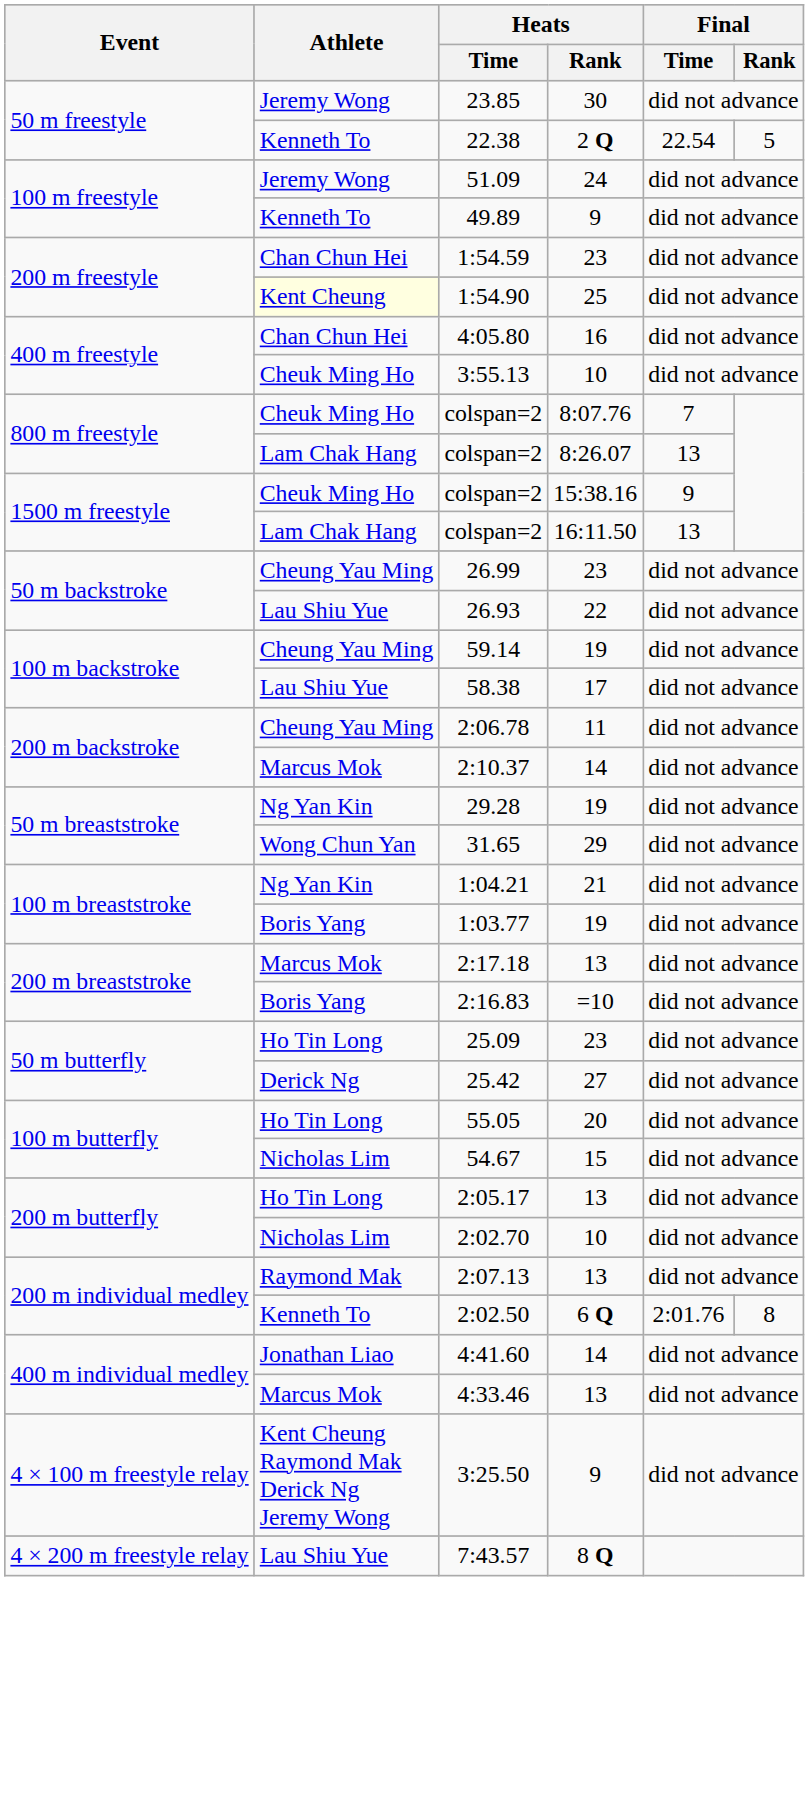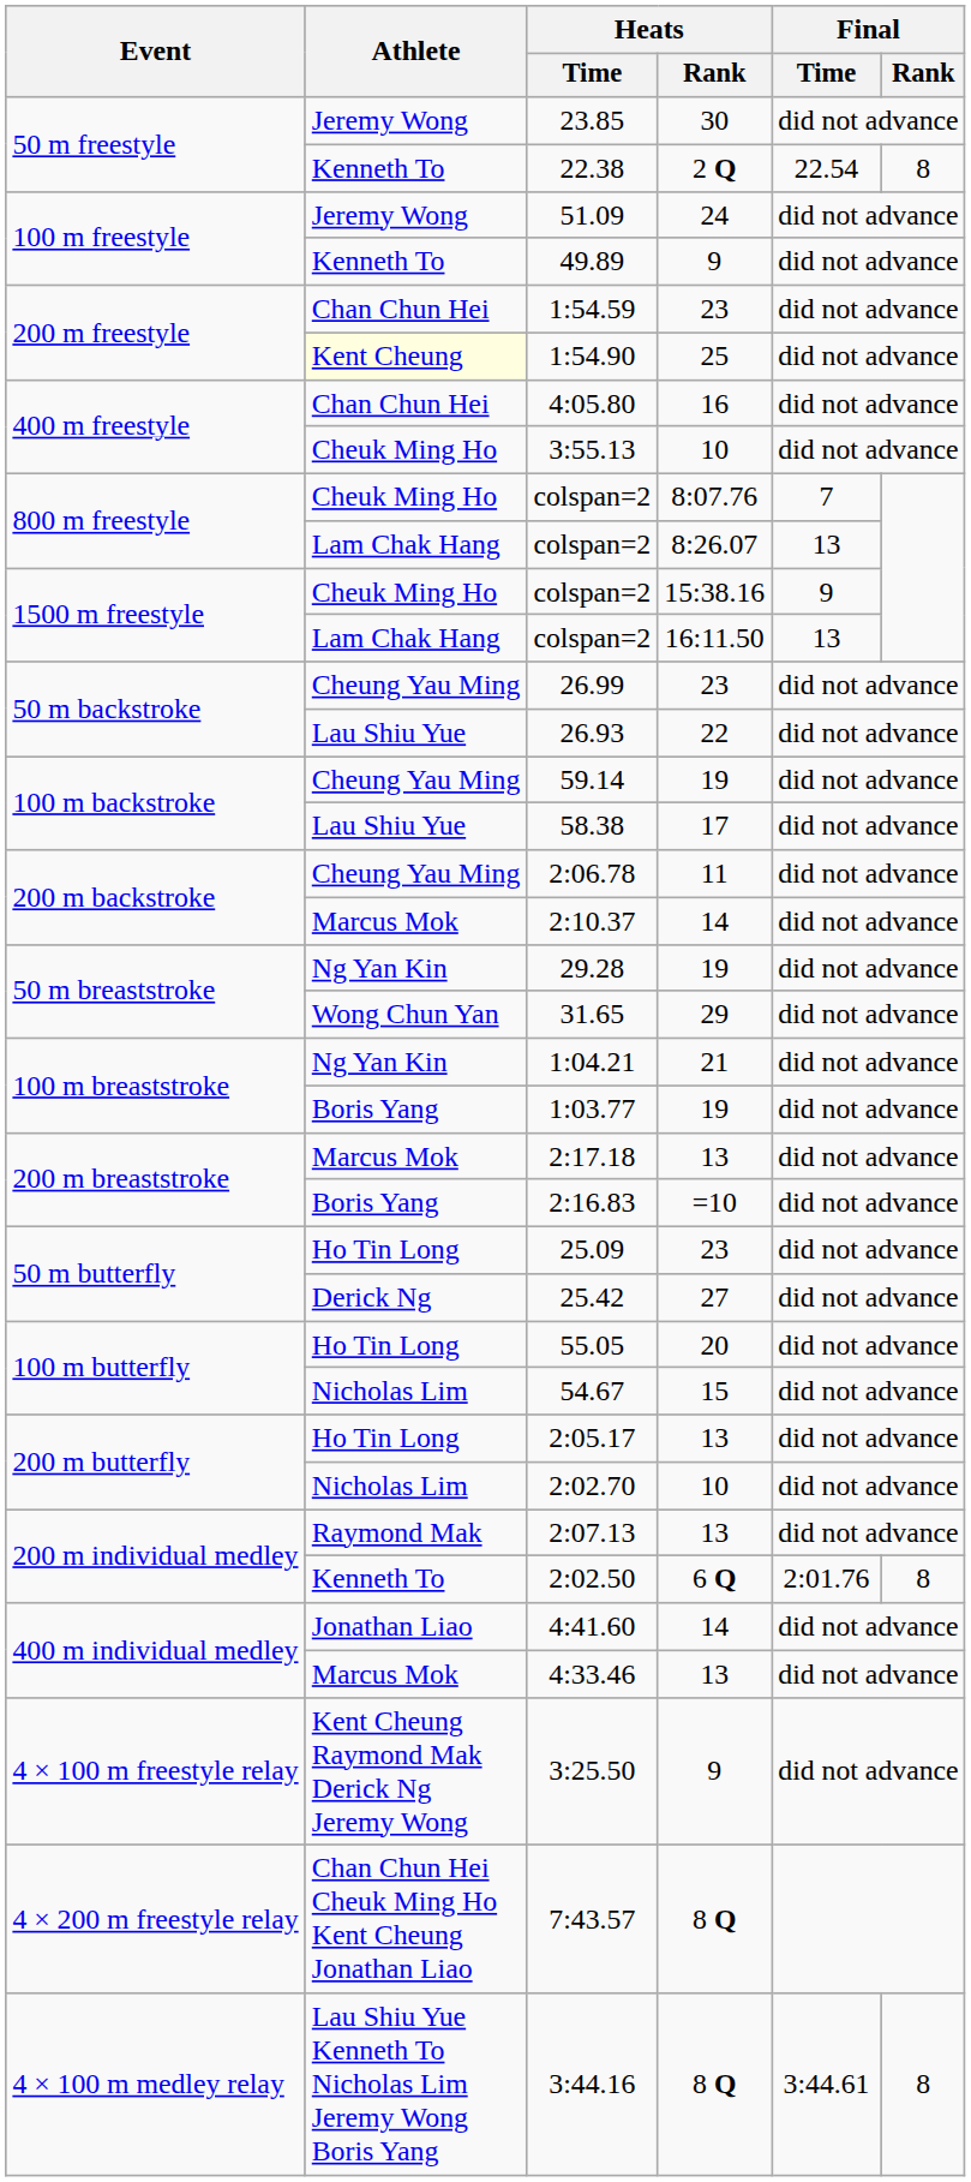22.38 | Final / Rank: 5 -> 8
7:43.57 | Athlete: Lau Shiu Yue -> Chan Chun Hei Cheuk Ming Ho Kent Cheung Jonathan Liao
+ row: 4 × 100 m medley relay | Lau Shiu Yue Kenneth To Nicholas Lim Jeremy Wong Boris Yang | 3:44.16 | 8 Q | 3:44.61 | 8
